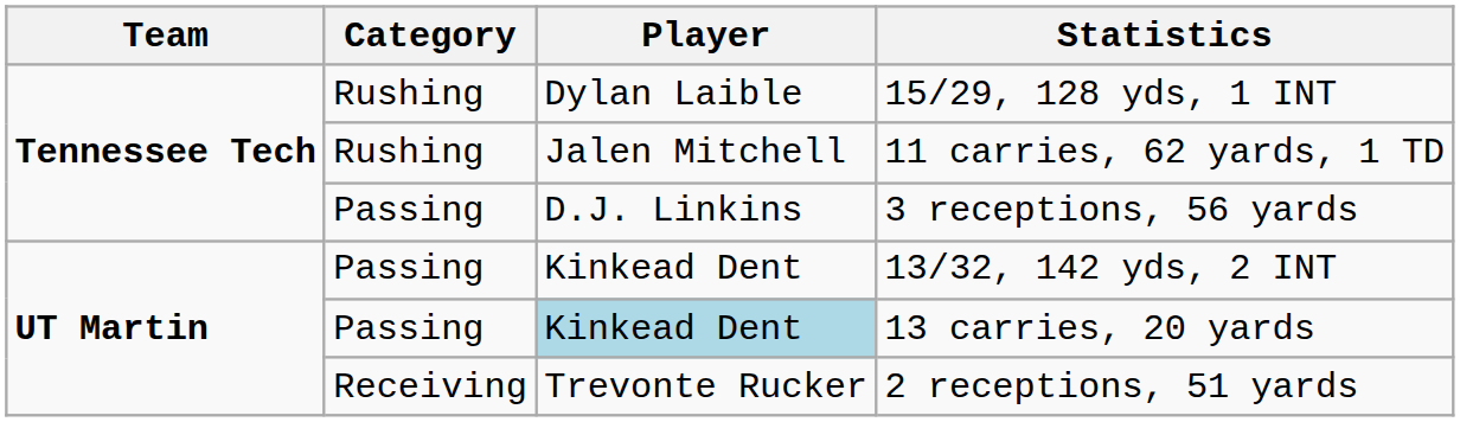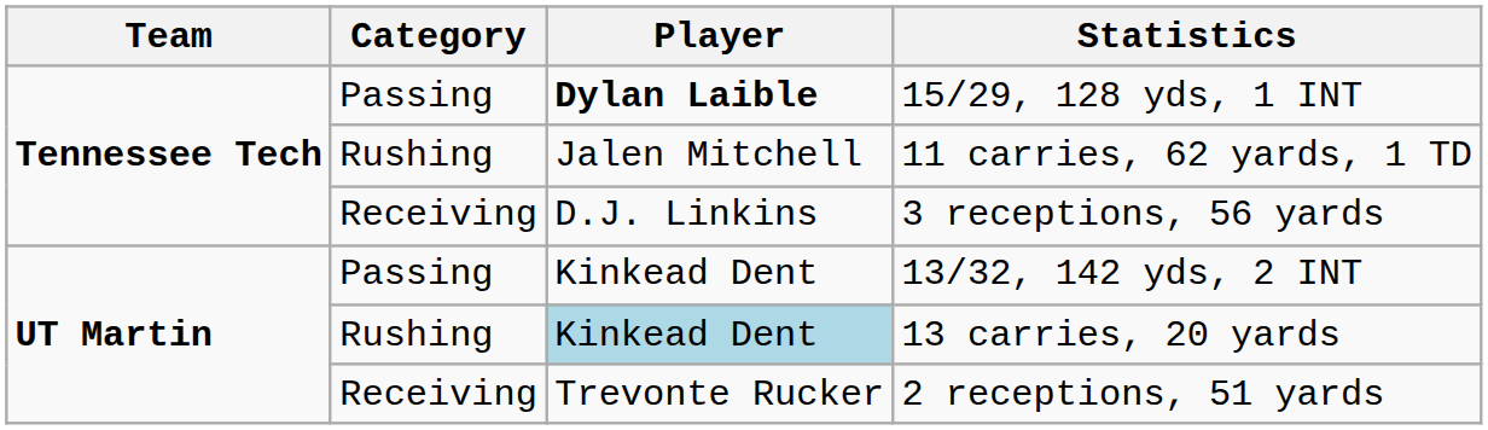15/29, 128 yds, 1 INT | Category: Rushing -> Passing
15/29, 128 yds, 1 INT | Player: normal -> bold
3 receptions, 56 yards | Category: Passing -> Receiving
13 carries, 20 yards | Category: Passing -> Rushing
